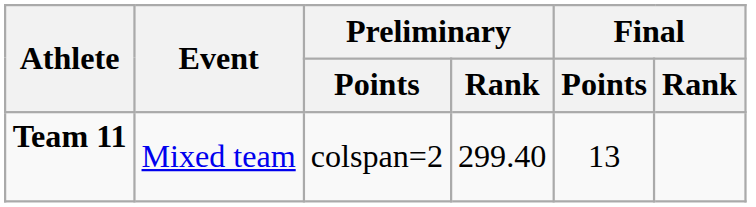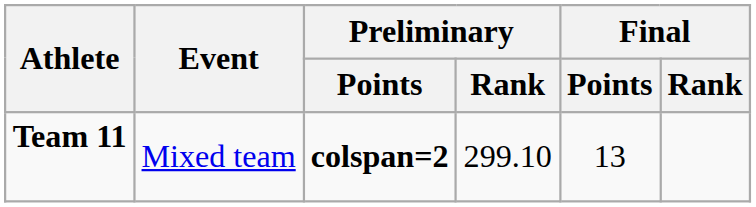Team 11 | Preliminary / Points: normal -> bold
Team 11 | Preliminary / Rank: 299.40 -> 299.10
